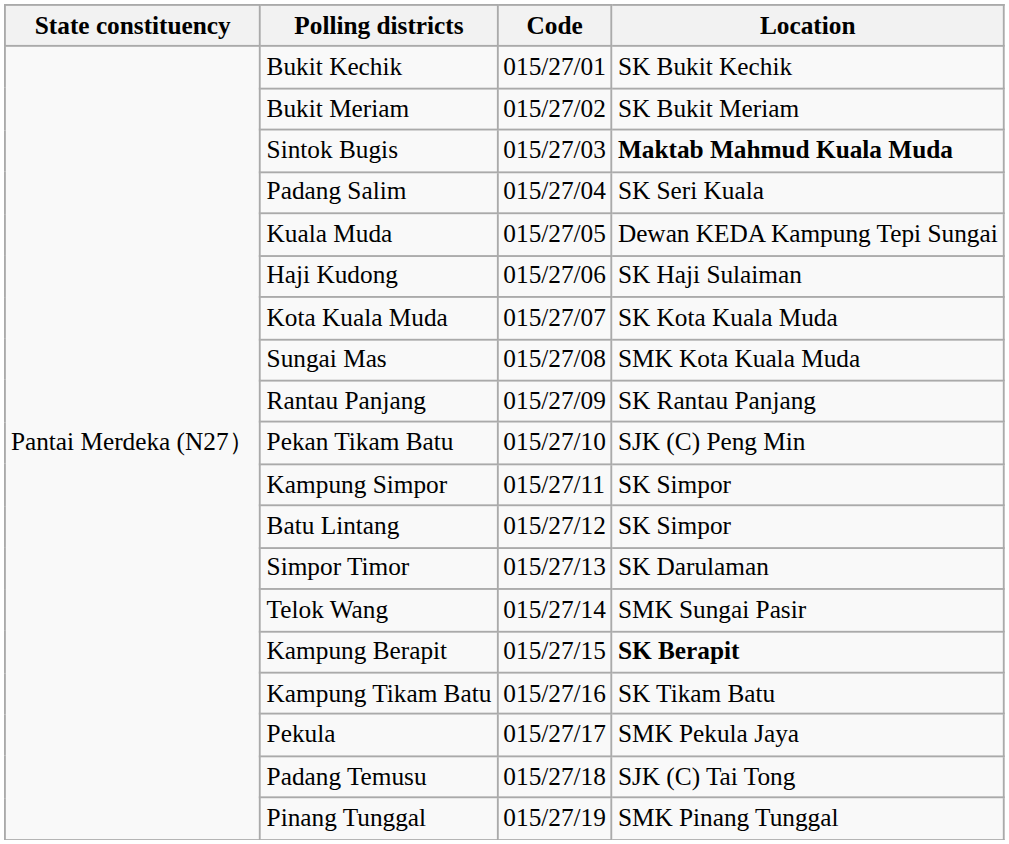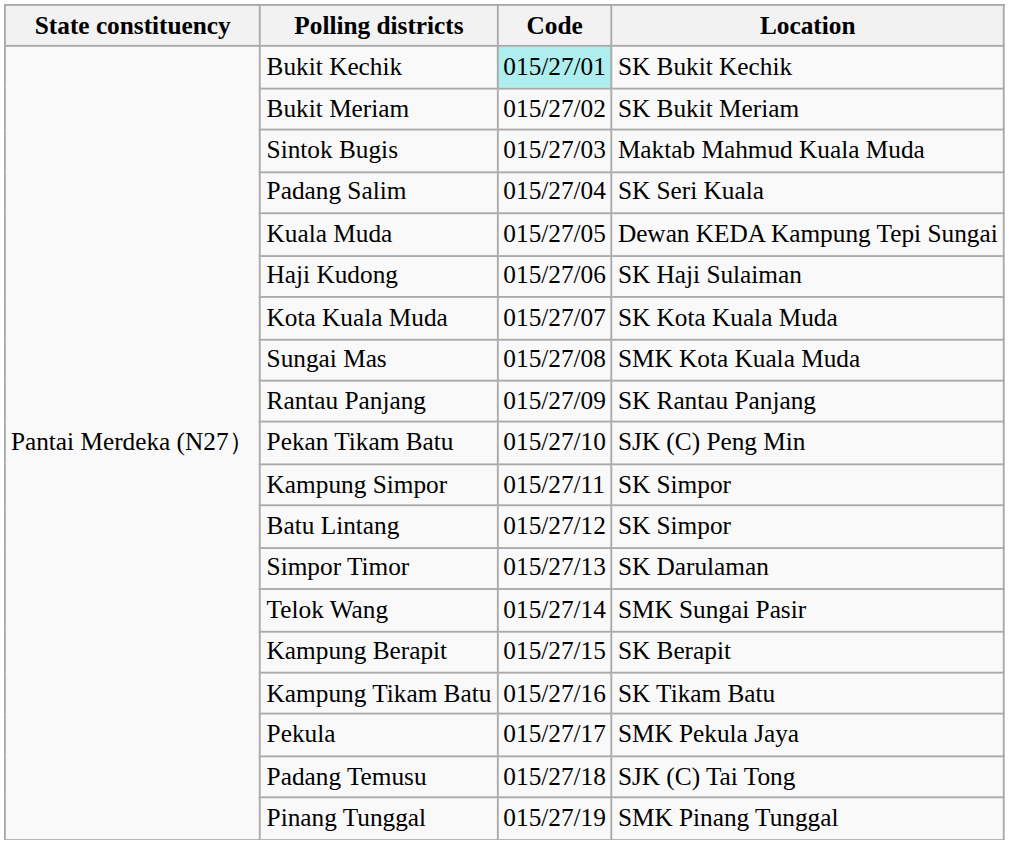Bukit Kechik | Code: no background -> paleturquoise background
Sintok Bugis | Location: bold -> normal
Kampung Berapit | Location: bold -> normal
